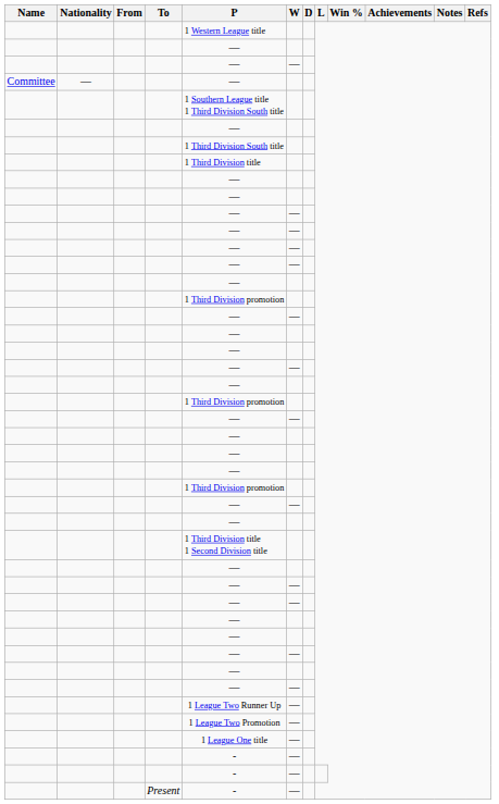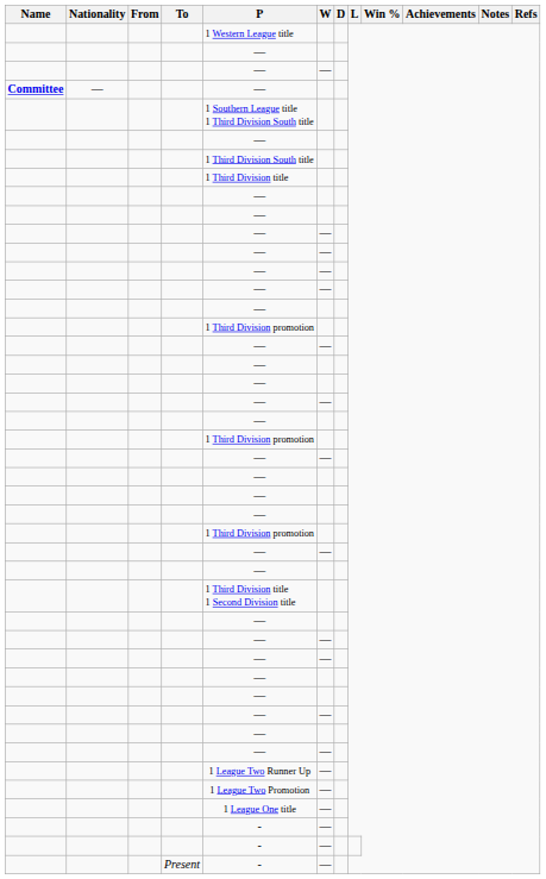Committee | Name: normal -> bold
